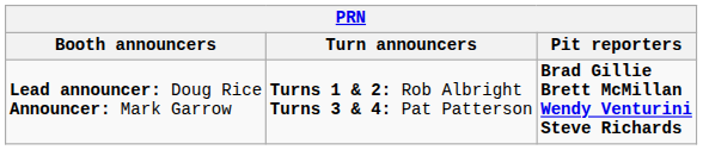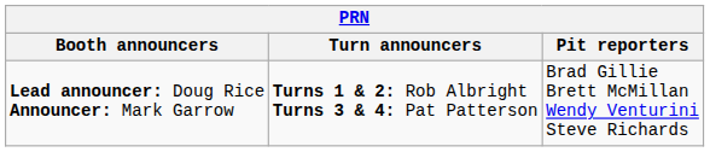Lead announcer: Doug Rice Announcer: Mark Garrow | Pit reporters: bold -> normal
